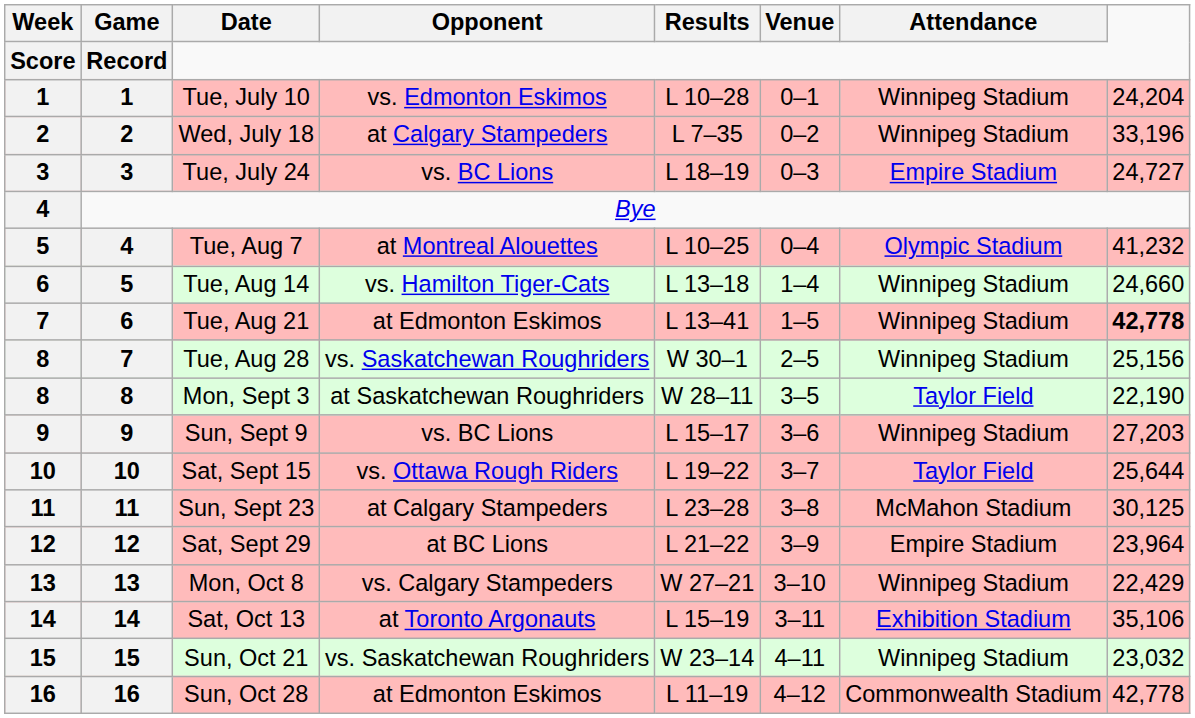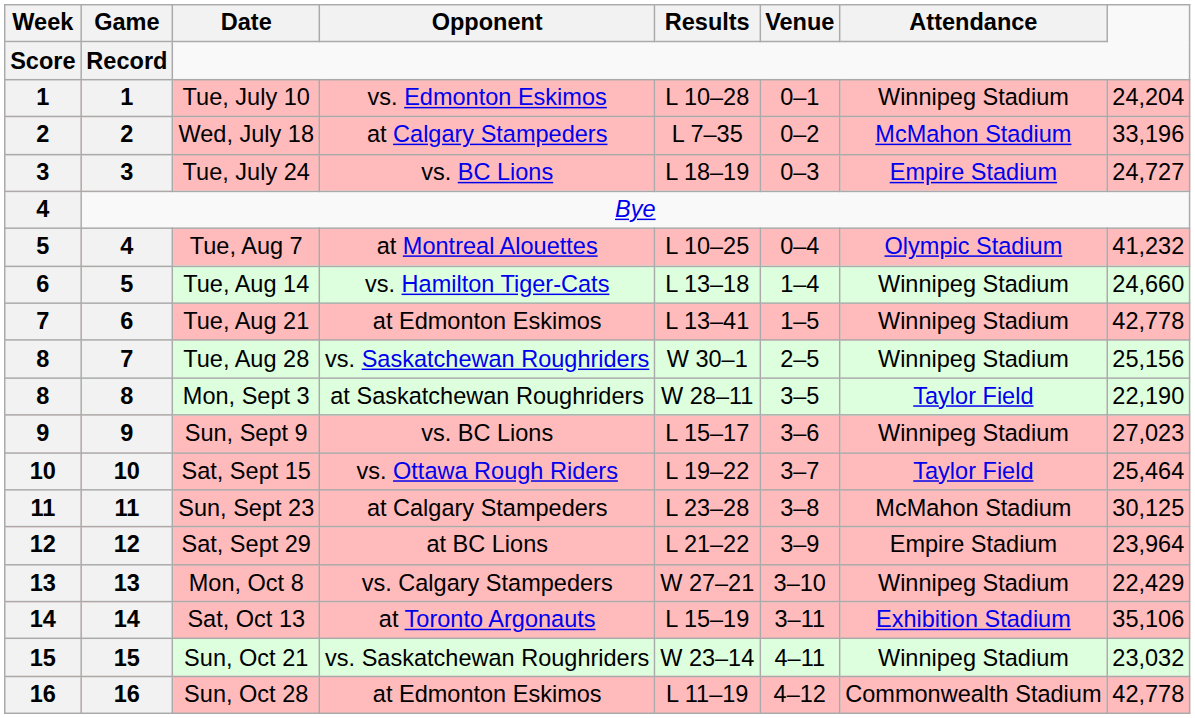Wed, July 18 | Attendance: Winnipeg Stadium -> McMahon Stadium
Tue, Aug 21 | column 8: bold -> normal
Sun, Sept 9 | column 8: 27,203 -> 27,023
Sat, Sept 15 | column 8: 25,644 -> 25,464
